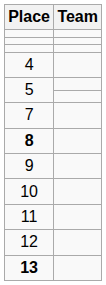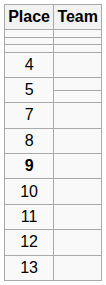row 9 | Place: bold -> normal
row 10 | Place: normal -> bold
row 14 | Place: bold -> normal
